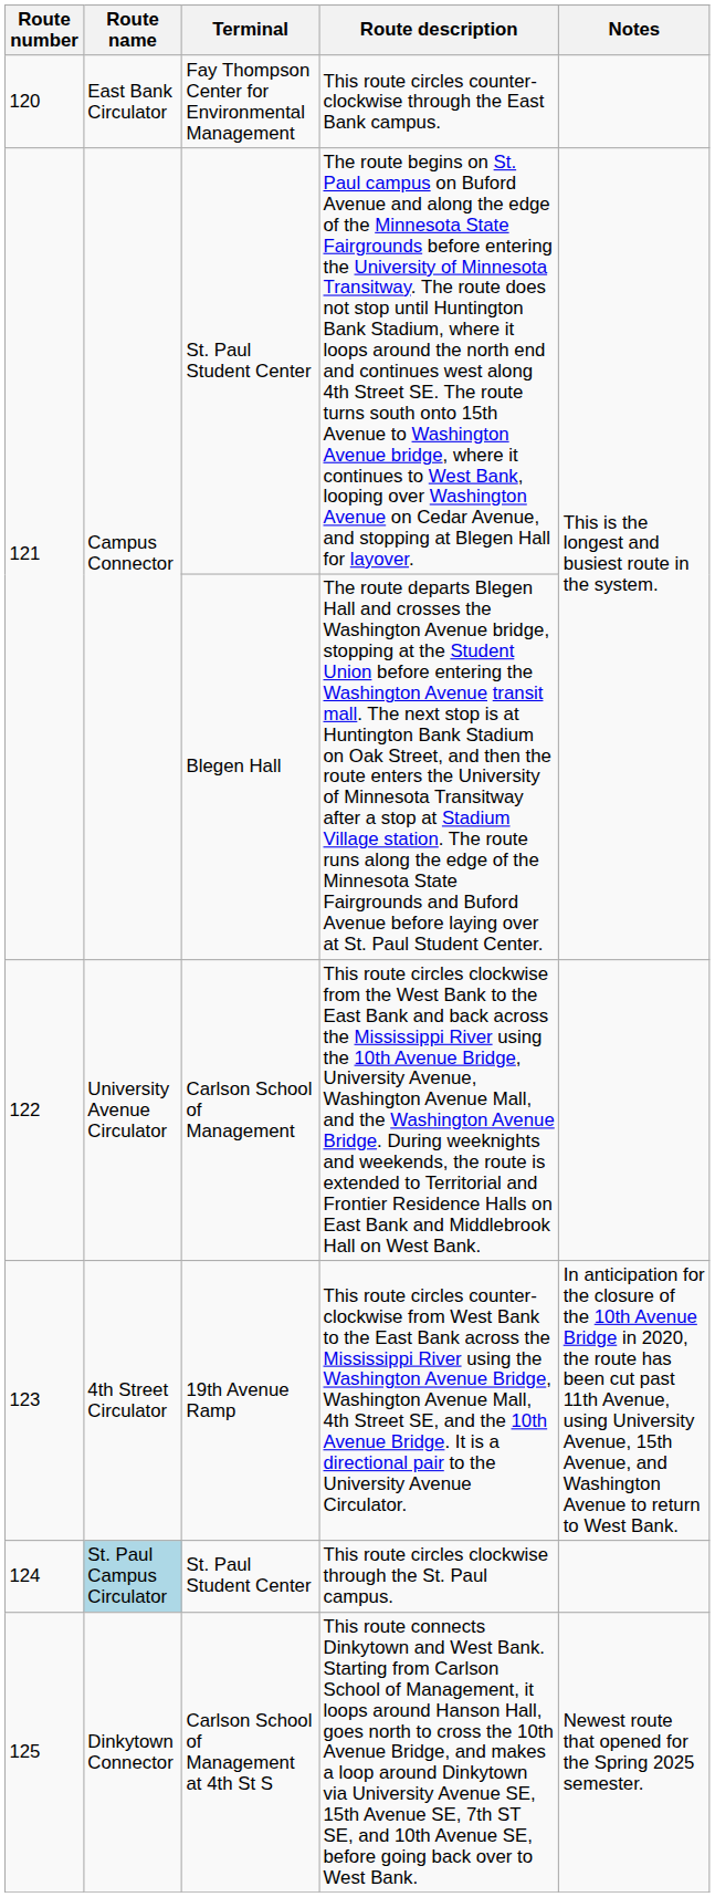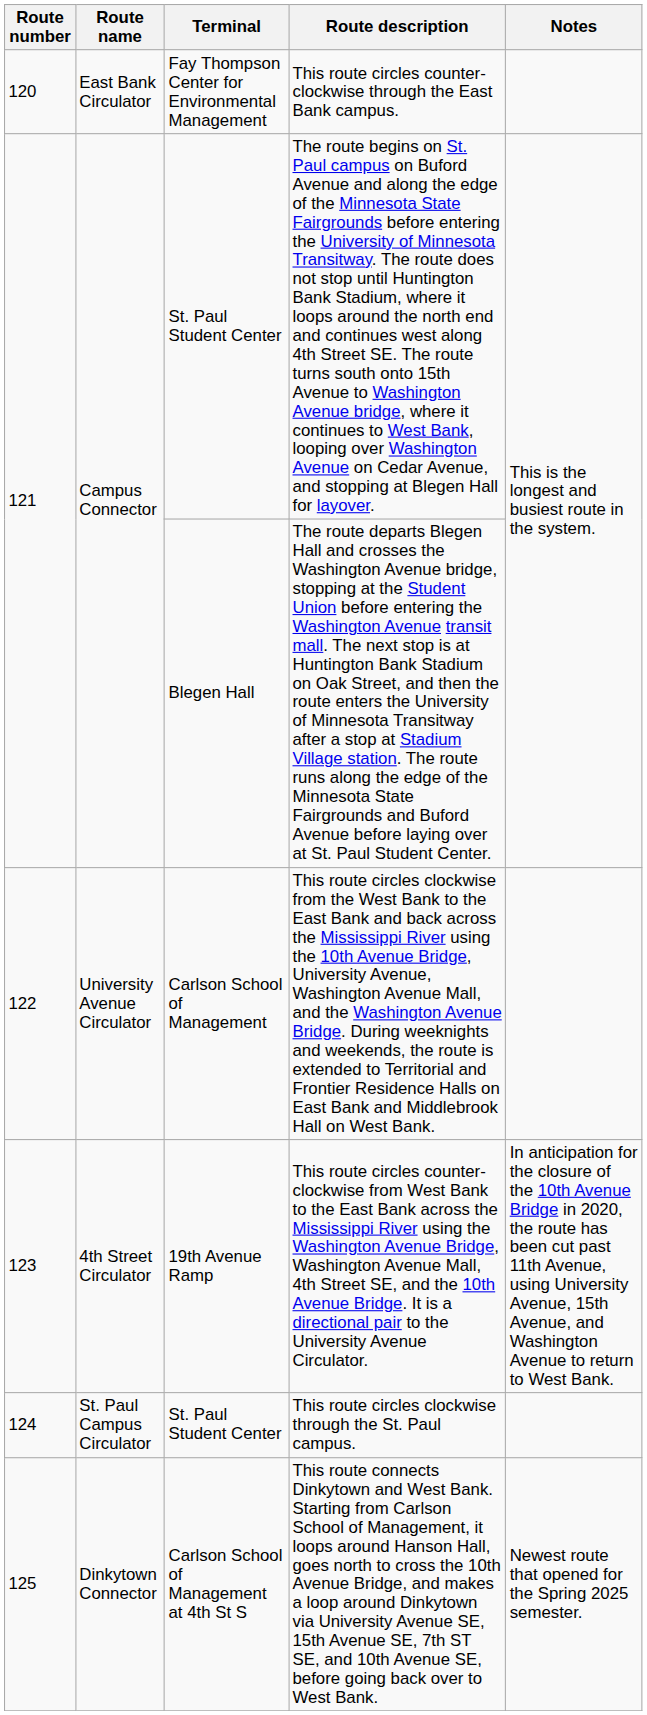This route circles clockwise through the St. Paul campus. | Route name: lightblue background -> no background
